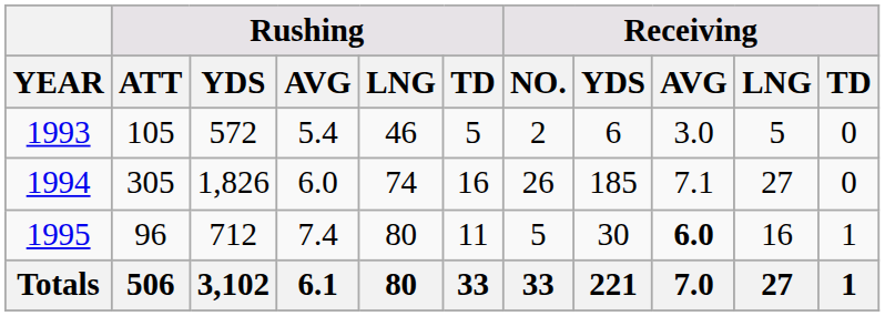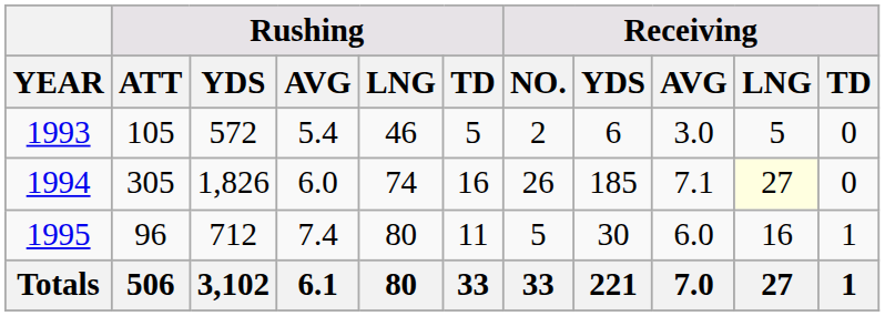1994 | Receiving / LNG: no background -> lightyellow background
1995 | Receiving / AVG: bold -> normal
